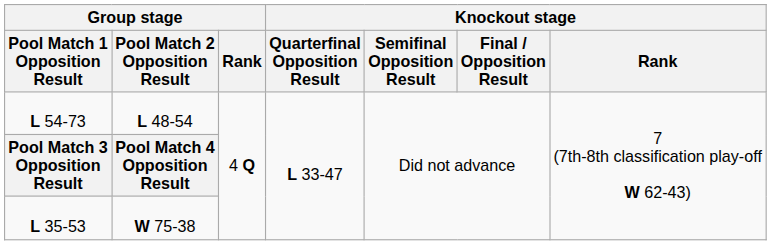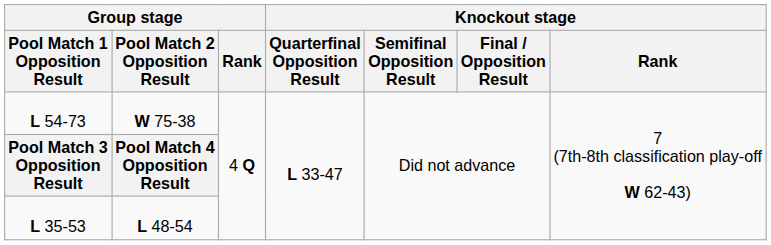L 54-73 | Group stage / Pool Match 2 Opposition Result: L 48-54 -> W 75-38
L 35-53 | Group stage / Pool Match 2 Opposition Result: W 75-38 -> L 48-54
